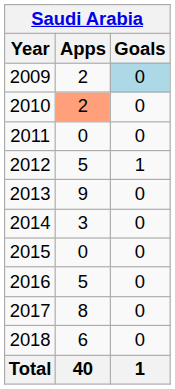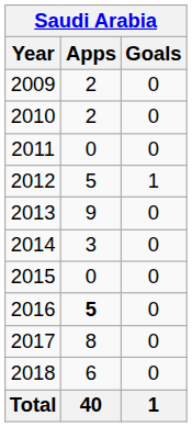2009 | Goals: lightblue background -> no background
2010 | Apps: lightsalmon background -> no background
2016 | Apps: normal -> bold
